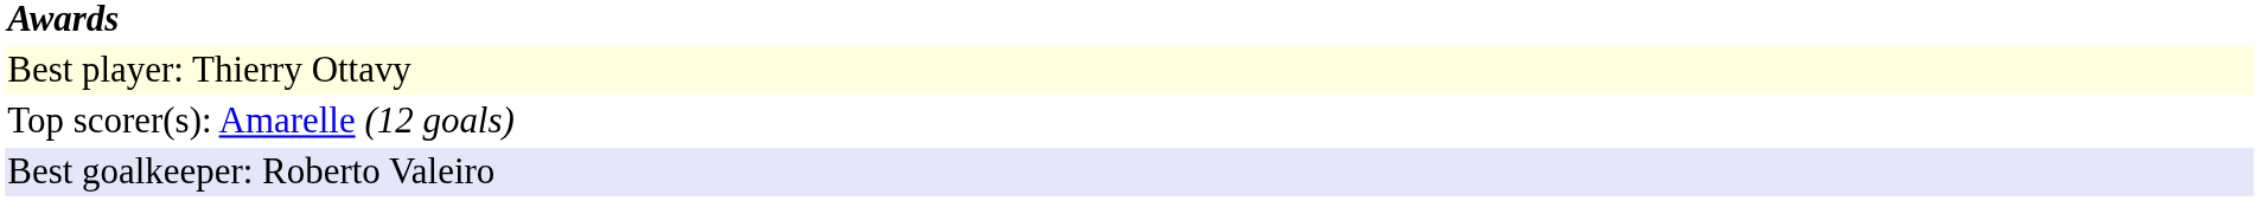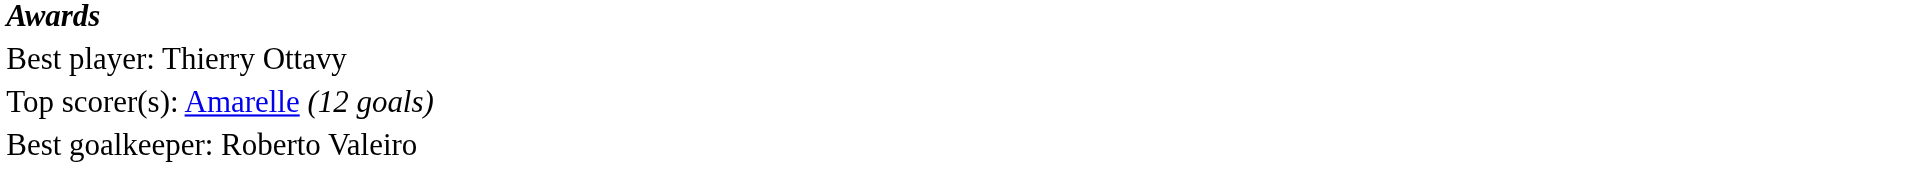Best player: Thierry Ottavy | Awards: lightyellow background -> no background
Best goalkeeper: Roberto Valeiro | Awards: lavender background -> no background
